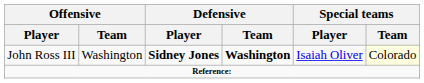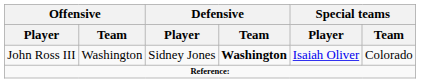John Ross III | Defensive / Player: bold -> normal
John Ross III | Special teams / Team: lightyellow background -> no background
